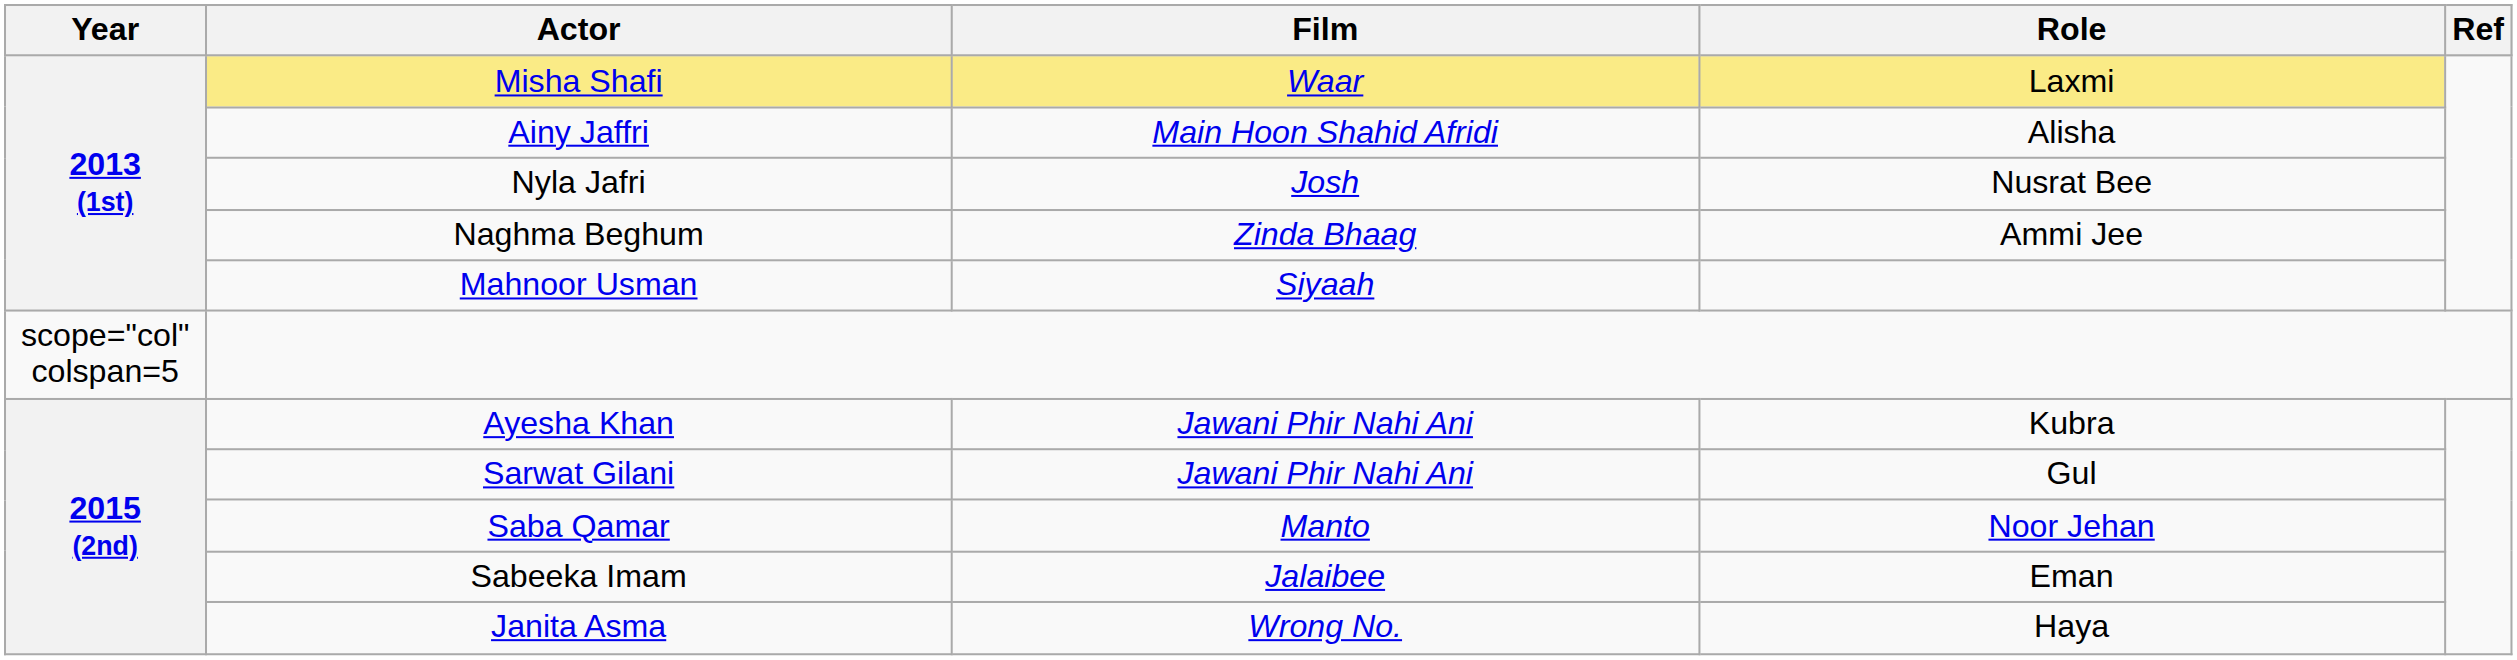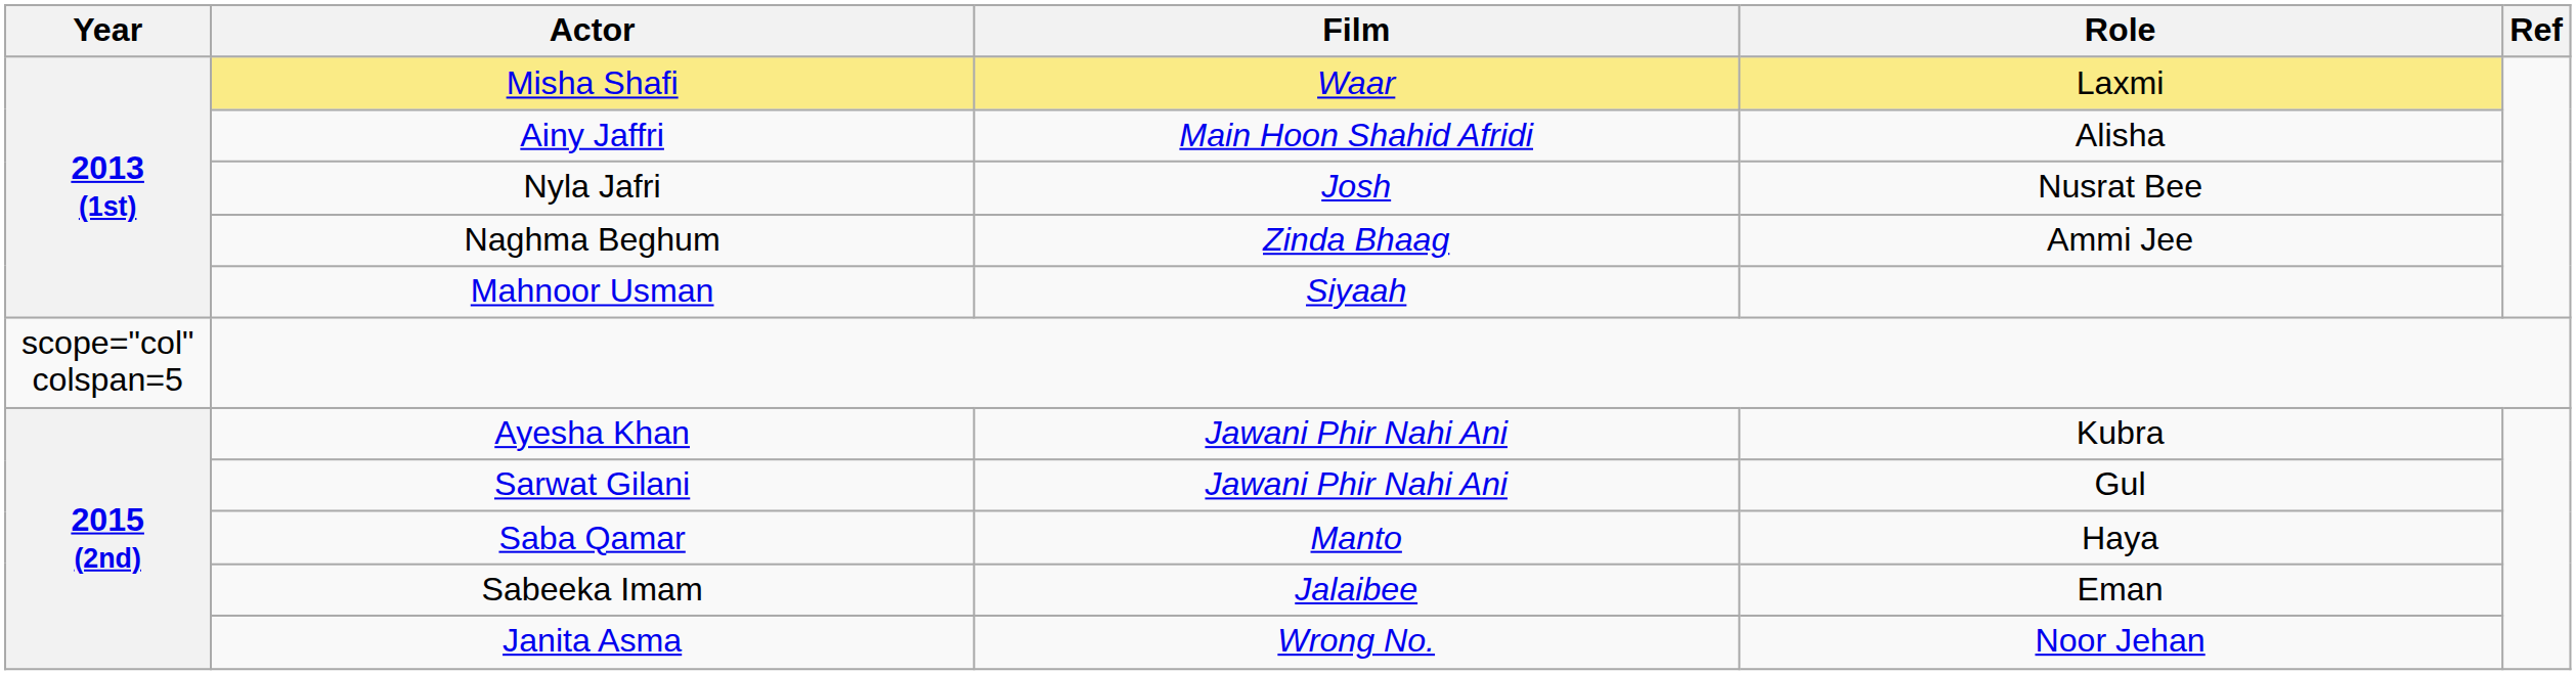Saba Qamar | Role: Noor Jehan -> Haya
Janita Asma | Role: Haya -> Noor Jehan
